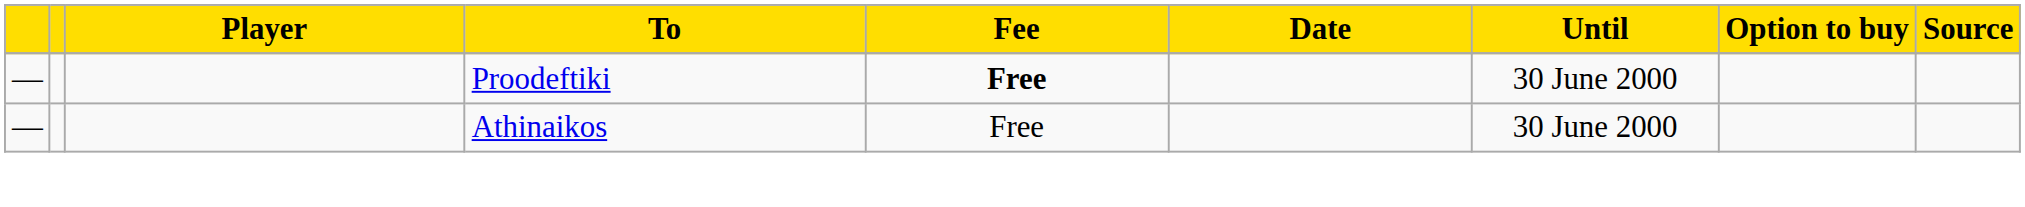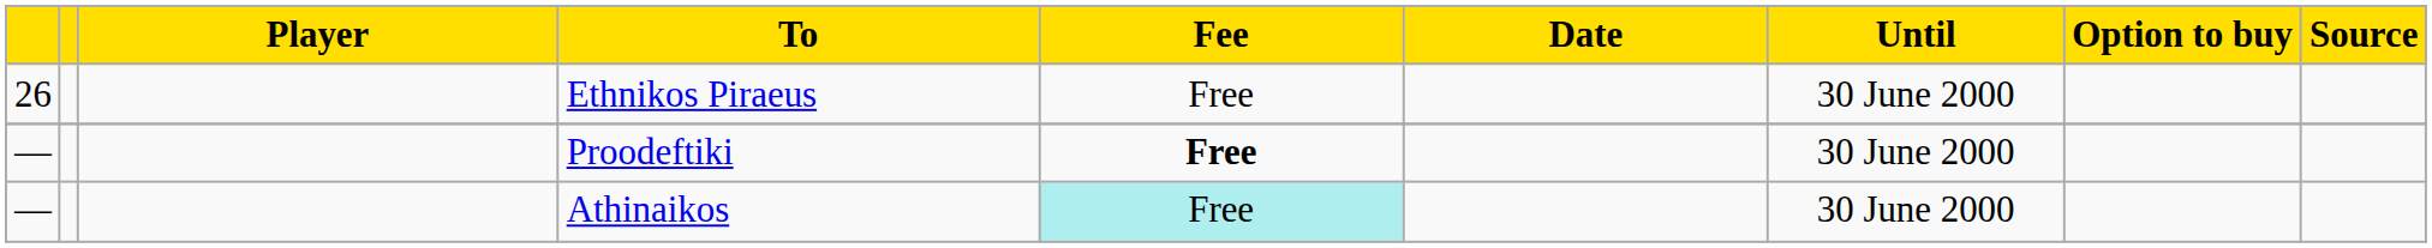+ row: 26 | Ethnikos Piraeus | Free | 30 June 2000
Athinaikos | Fee: no background -> paleturquoise background
